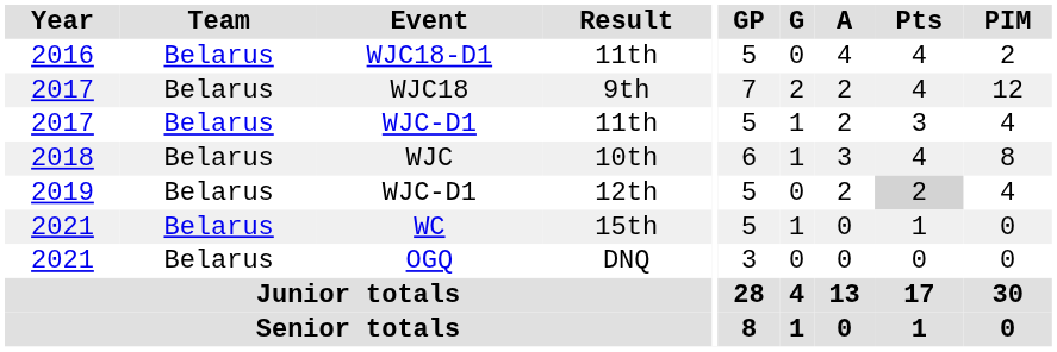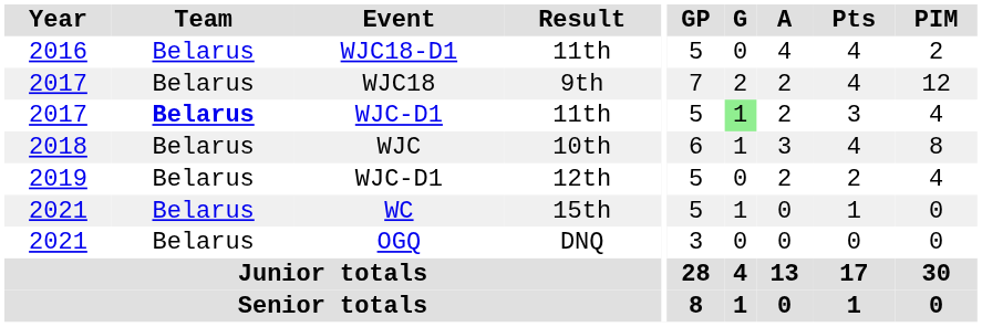WJC-D1 / 11th | Team: normal -> bold
WJC-D1 / 11th | G: no background -> lightgreen background
WJC-D1 / 12th | Pts: lightgrey background -> no background
